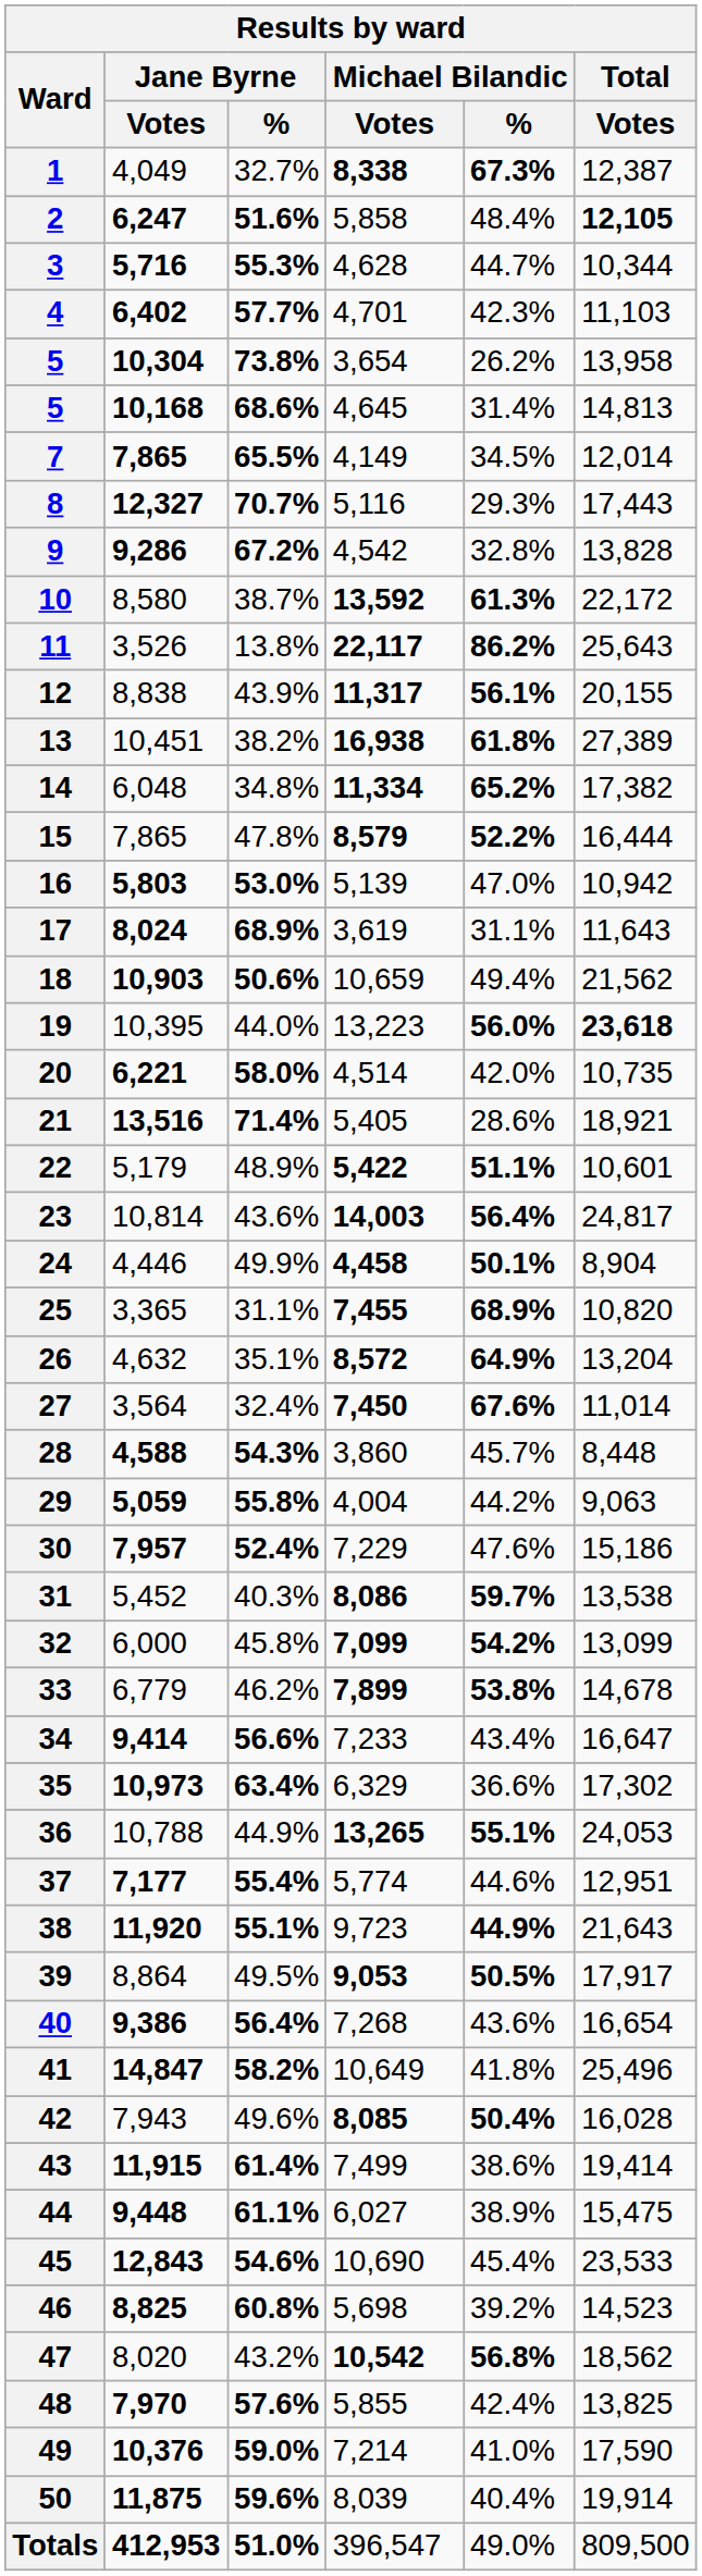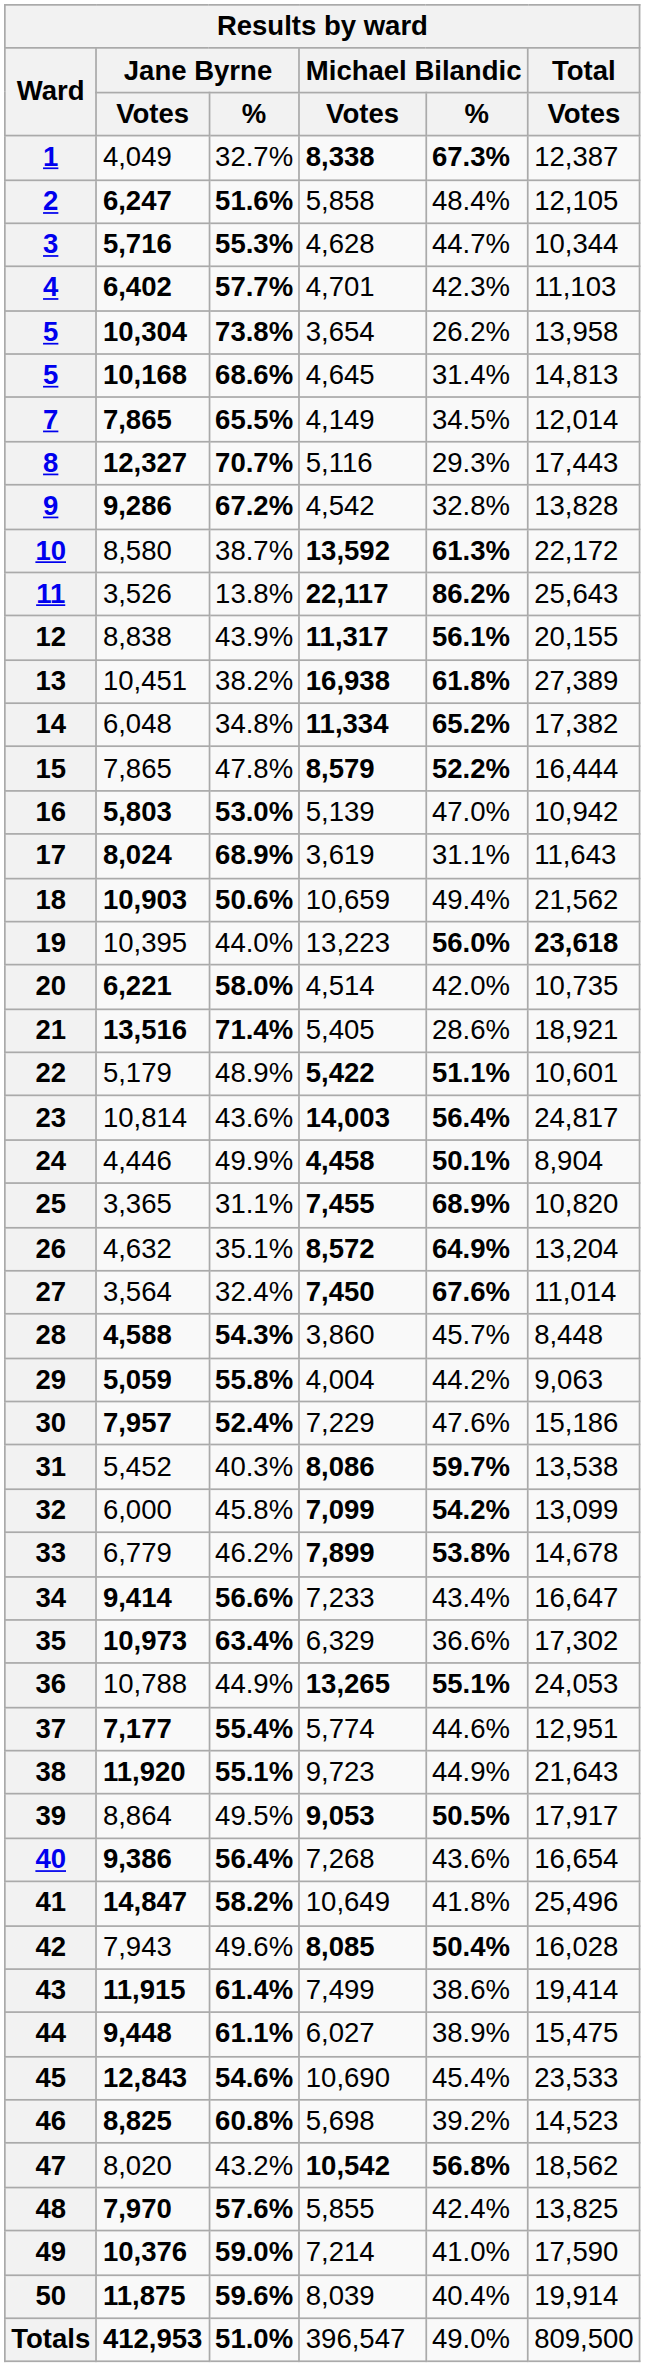2 | Total / Votes: bold -> normal
38 | Michael Bilandic / %: bold -> normal
